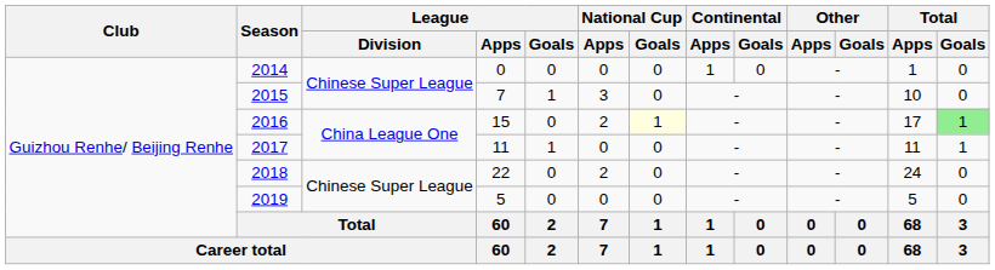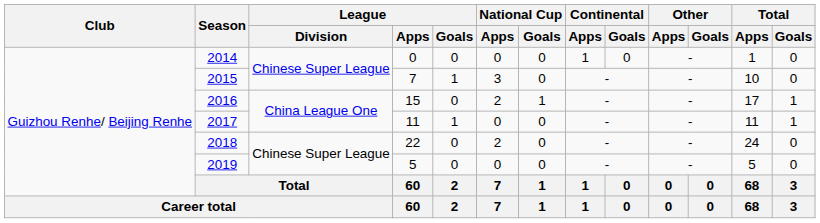2016 | National Cup / Goals: lightyellow background -> no background
2016 | Total / Goals: lightgreen background -> no background
